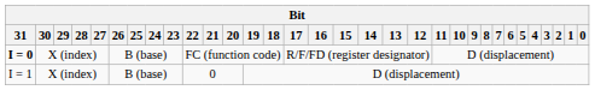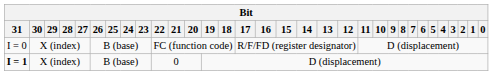I = 0 | 31: bold -> normal
I = 1 | 31: normal -> bold
